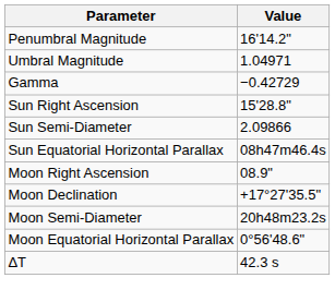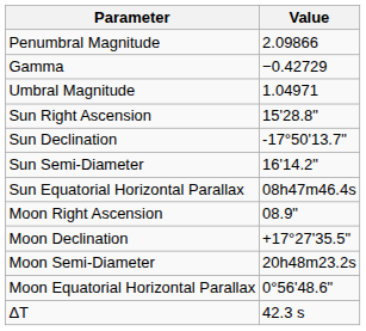Penumbral Magnitude | Value: 16'14.2" -> 2.09866
rows swapped: Umbral Magnitude <-> Gamma
+ row: Sun Declination | -17°50'13.7"
Sun Semi-Diameter | Value: 2.09866 -> 16'14.2"
